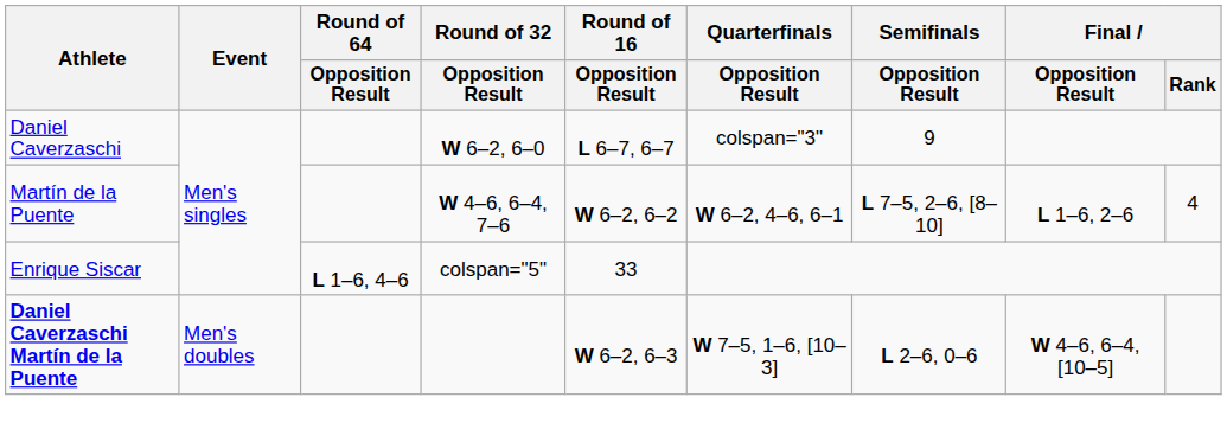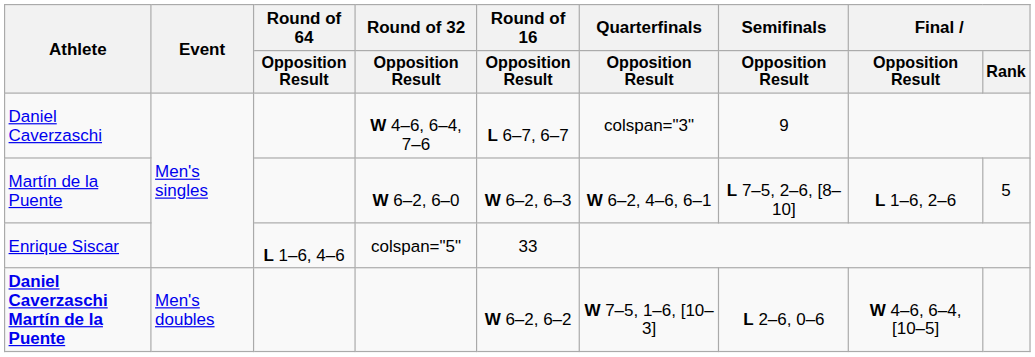Daniel Caverzaschi | Round of 32 / Opposition Result: W 6–2, 6–0 -> W 4–6, 6–4, 7–6
Martín de la Puente | Round of 32 / Opposition Result: W 4–6, 6–4, 7–6 -> W 6–2, 6–0
Martín de la Puente | Round of 16 / Opposition Result: W 6–2, 6–2 -> W 6–2, 6–3
Martín de la Puente | Final / Rank: 4 -> 5
Daniel Caverzaschi Martín de la Puente | Round of 16 / Opposition Result: W 6–2, 6–3 -> W 6–2, 6–2
